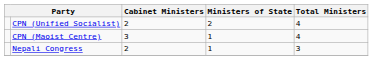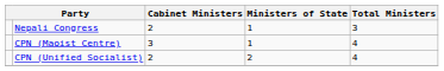rows swapped: CPN (Unified Socialist) <-> Nepali Congress
